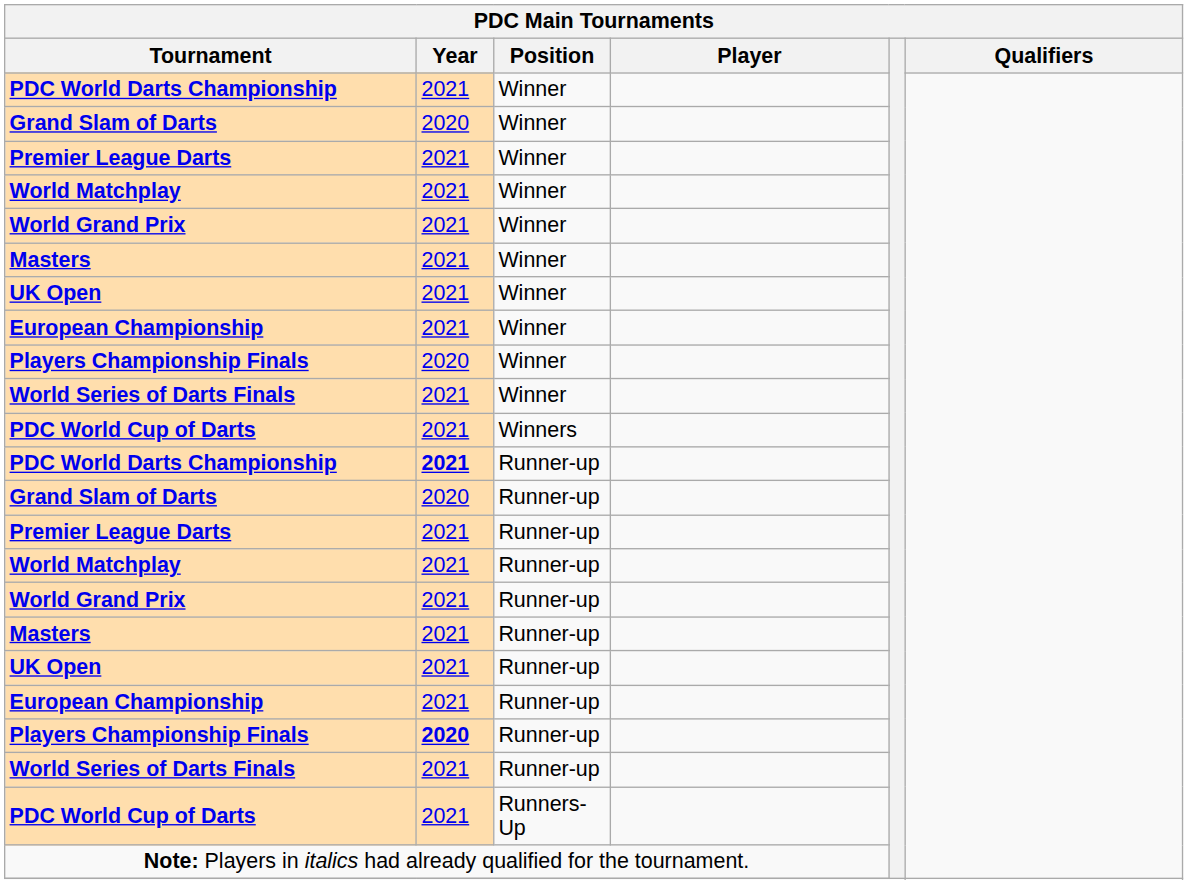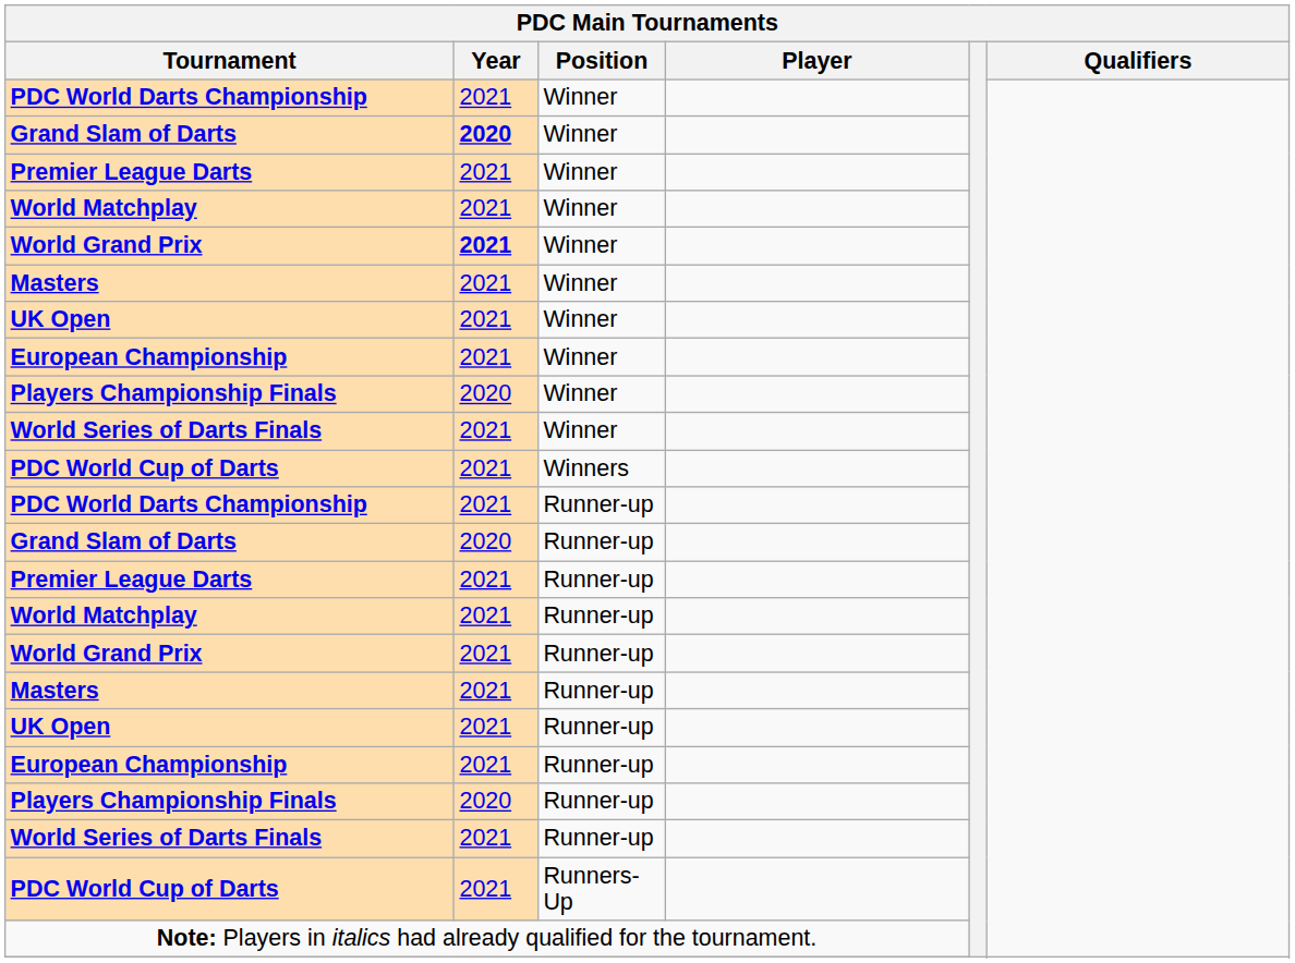Grand Slam of Darts / Winner | Year: normal -> bold
World Grand Prix / Winner | Year: normal -> bold
PDC World Darts Championship / Runner-up | Year: bold -> normal
Players Championship Finals / Runner-up | Year: bold -> normal
